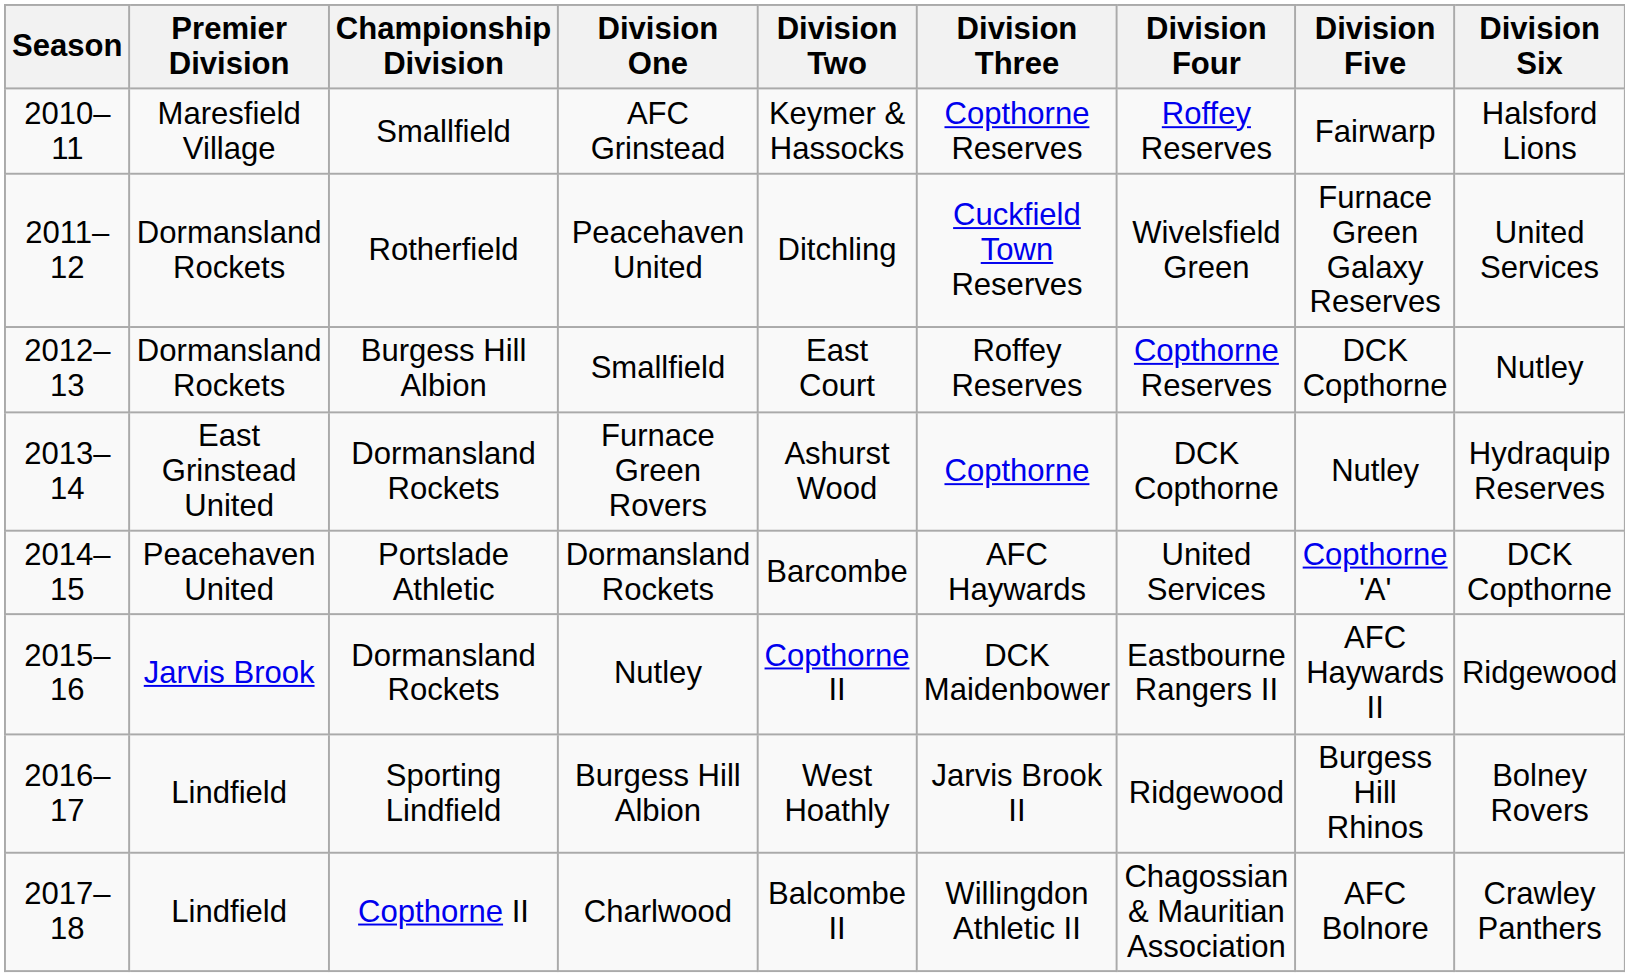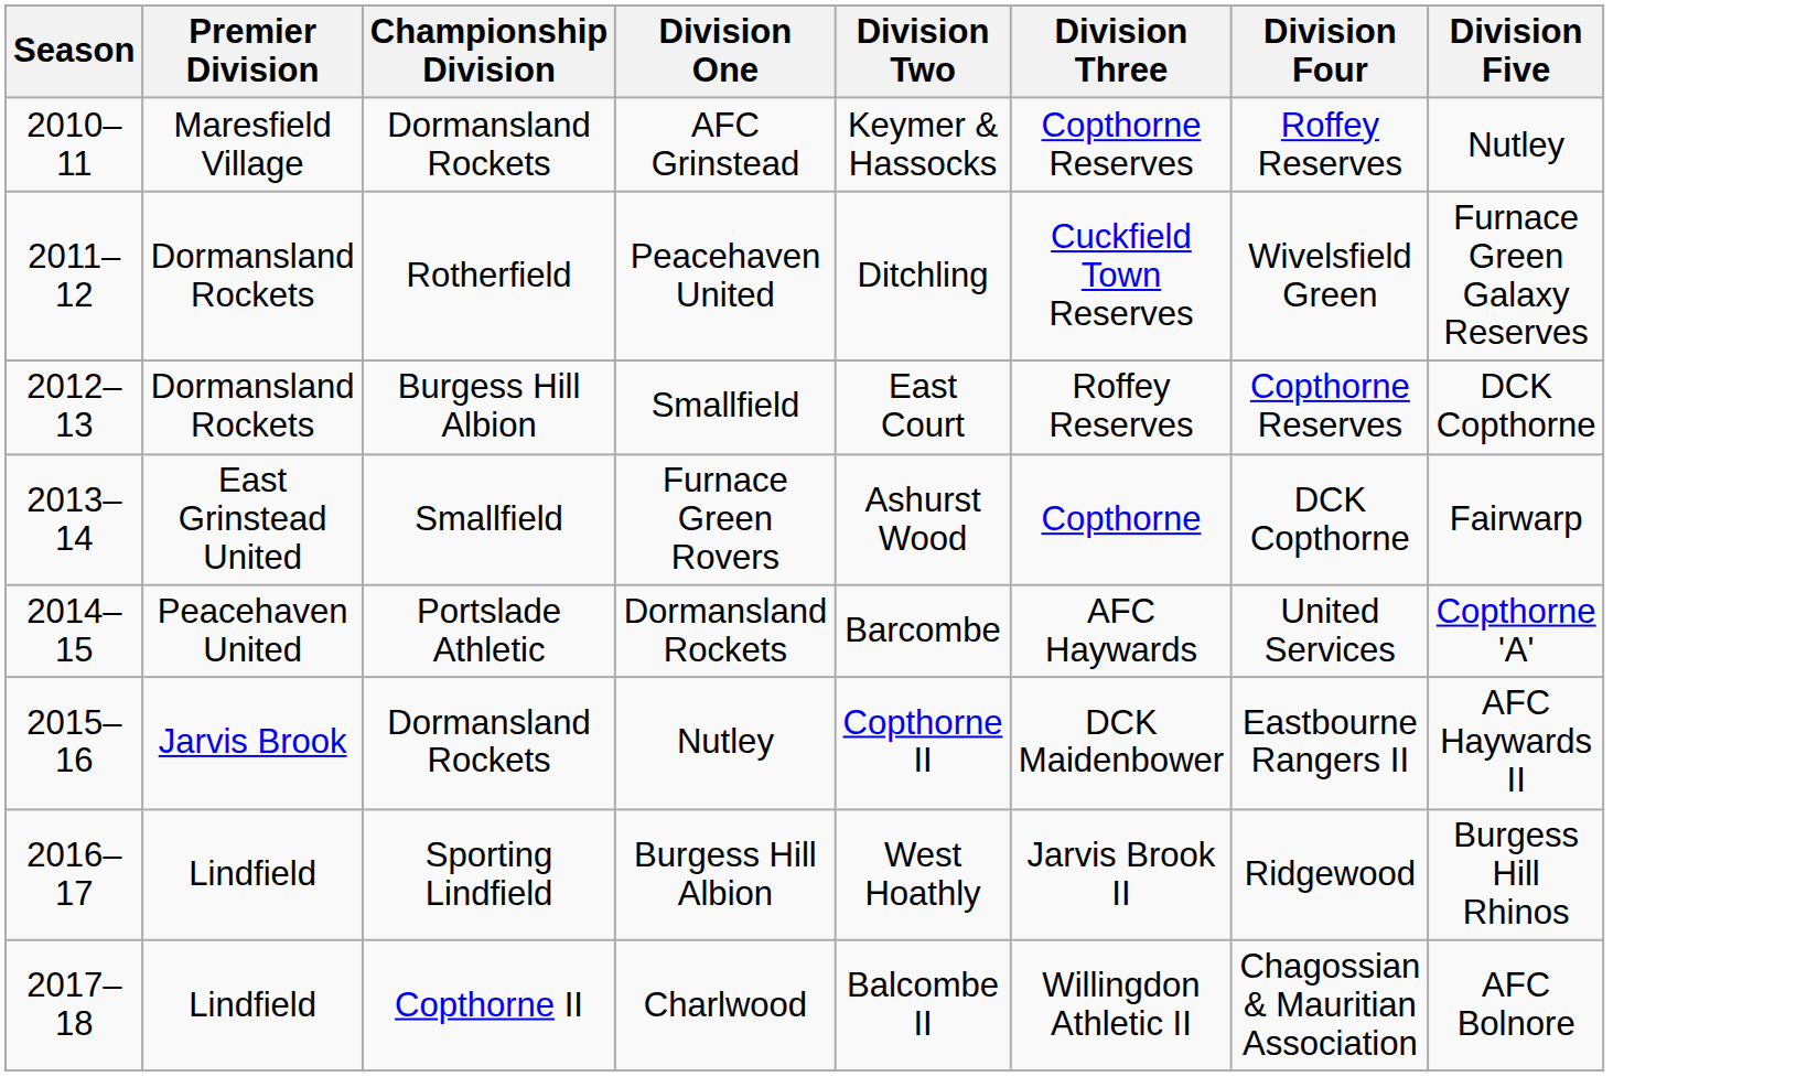- column: Division Six | Halsford Lions | United Services | Nutley | Hydraquip Reserves | DCK Copthorne | Ridgewood | Bolney Rovers | Crawley Panthers
AFC Grinstead | Championship Division: Smallfield -> Dormansland Rockets
AFC Grinstead | Division Five: Fairwarp -> Nutley
Furnace Green Rovers | Championship Division: Dormansland Rockets -> Smallfield
Furnace Green Rovers | Division Five: Nutley -> Fairwarp
